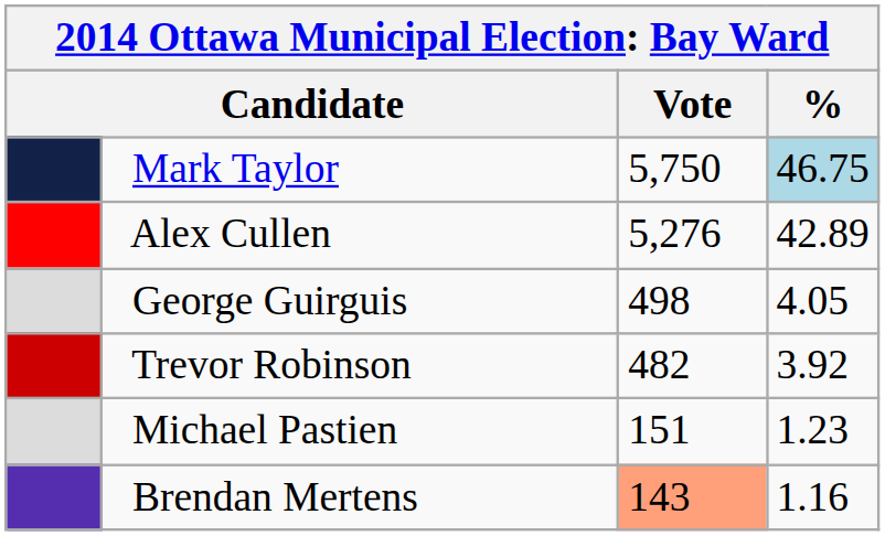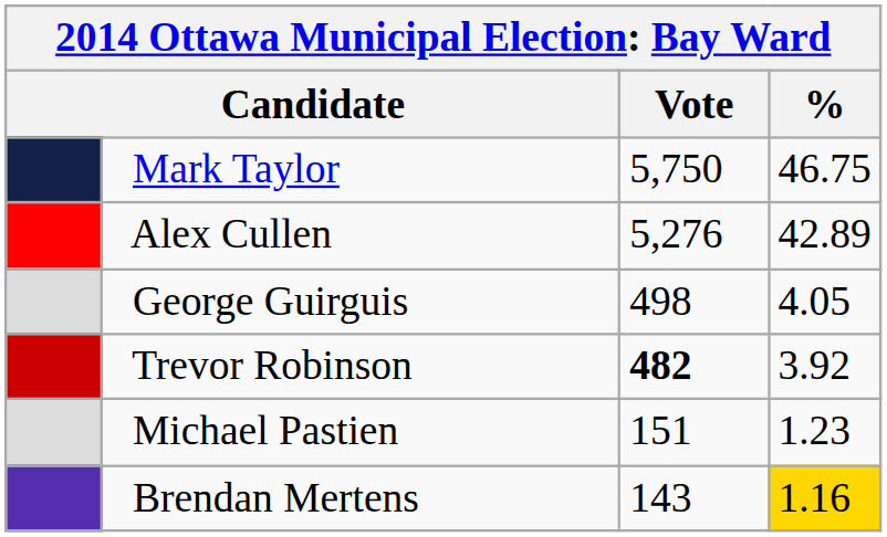Mark Taylor | %: lightblue background -> no background
Trevor Robinson | Vote: normal -> bold
Brendan Mertens | Vote: lightsalmon background -> no background
Brendan Mertens | %: no background -> gold background
